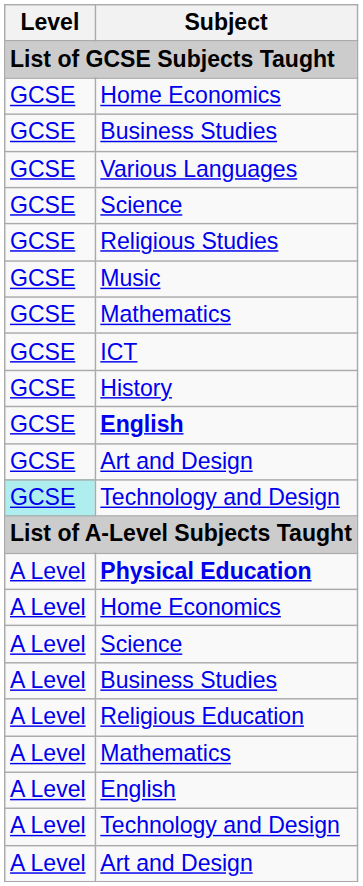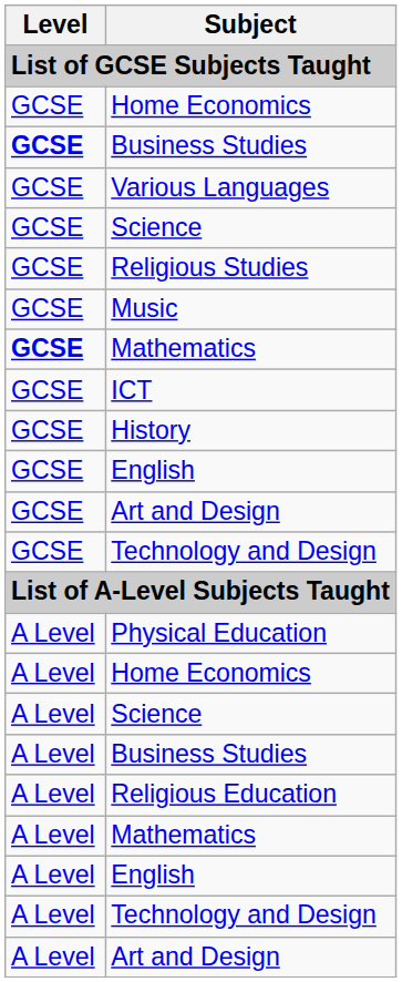GCSE / Business Studies | Level: normal -> bold
GCSE / Mathematics | Level: normal -> bold
GCSE / English | Subject: bold -> normal
GCSE / Technology and Design | Level: paleturquoise background -> no background
Physical Education | Subject: bold -> normal
